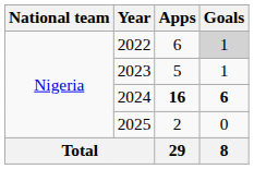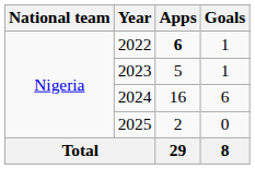2022 | Apps: normal -> bold
2022 | Goals: lightgrey background -> no background
2024 | Apps: bold -> normal
2024 | Goals: bold -> normal
